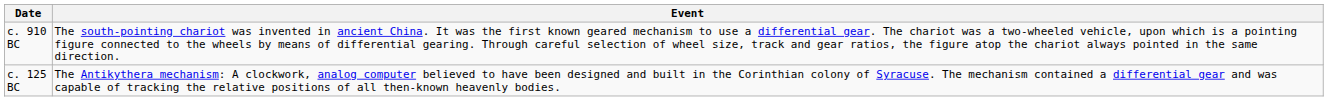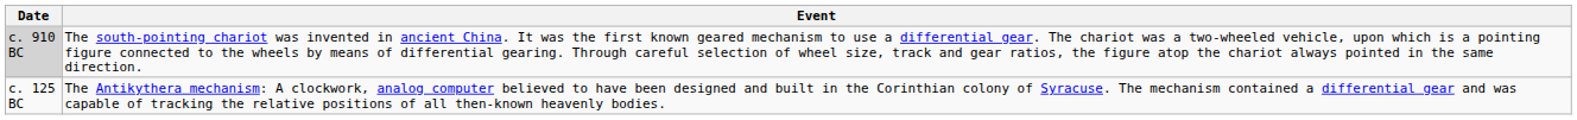c. 910 BC | Date: no background -> lightgrey background
